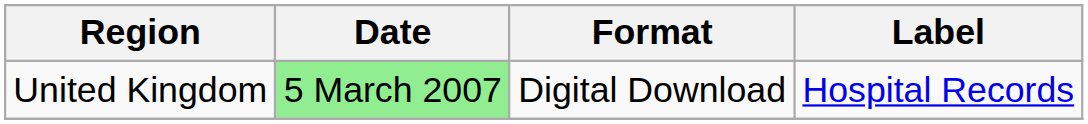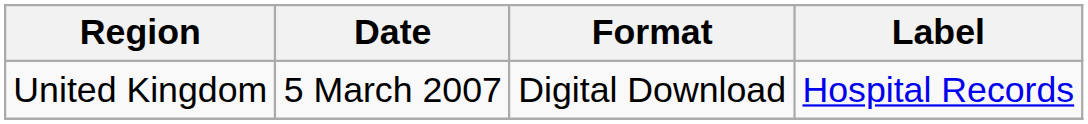United Kingdom | Date: lightgreen background -> no background
